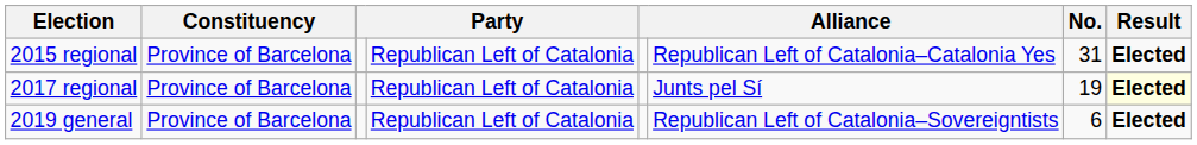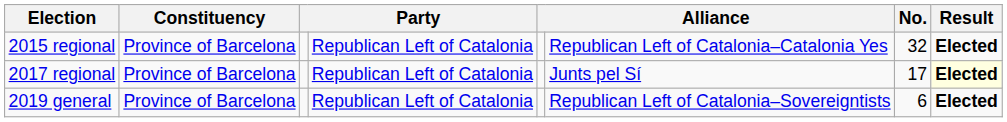2015 regional | No.: 31 -> 32
2017 regional | No.: 19 -> 17
